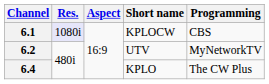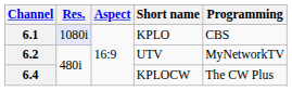6.1 | Short name: KPLOCW -> KPLO
6.4 | Short name: KPLO -> KPLOCW
